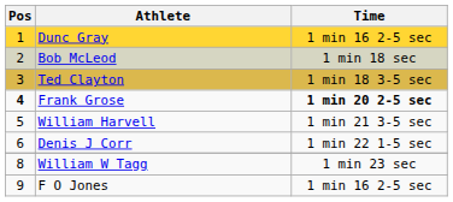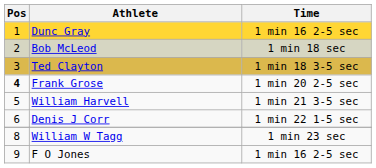Frank Grose | Time: bold -> normal
